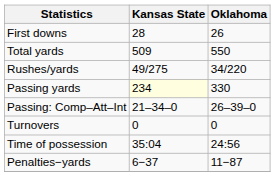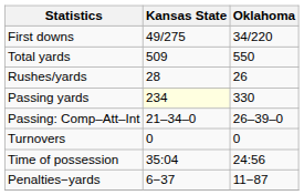First downs | Kansas State: 28 -> 49/275
First downs | Oklahoma: 26 -> 34/220
Rushes/yards | Kansas State: 49/275 -> 28
Rushes/yards | Oklahoma: 34/220 -> 26
